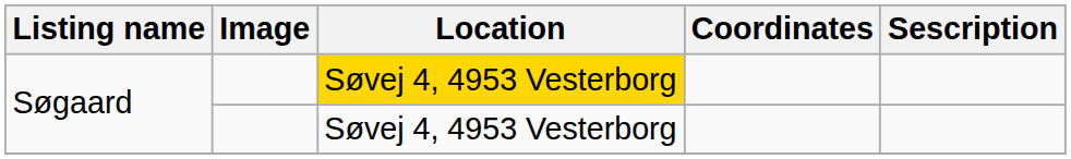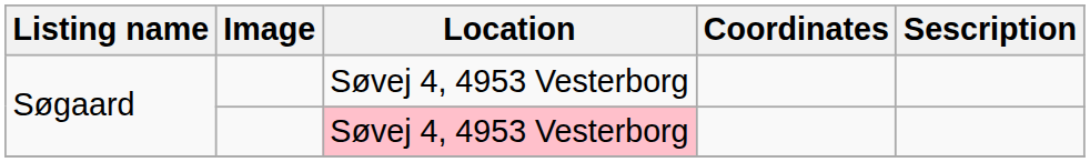row 2 | Location: gold background -> no background
row 3 | Location: no background -> pink background
